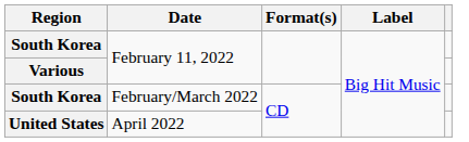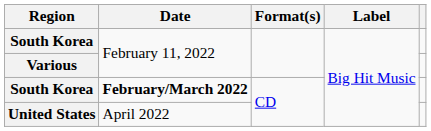South Korea / February/March 2022 | Date: normal -> bold
